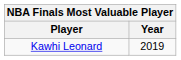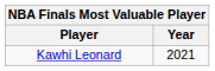Kawhi Leonard | Year: 2019 -> 2021
